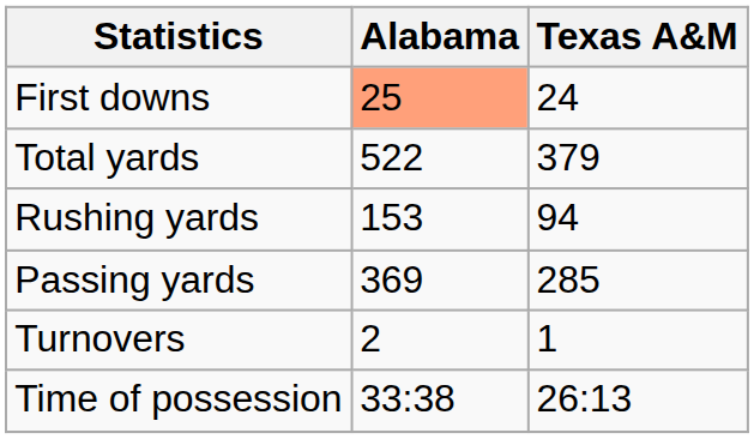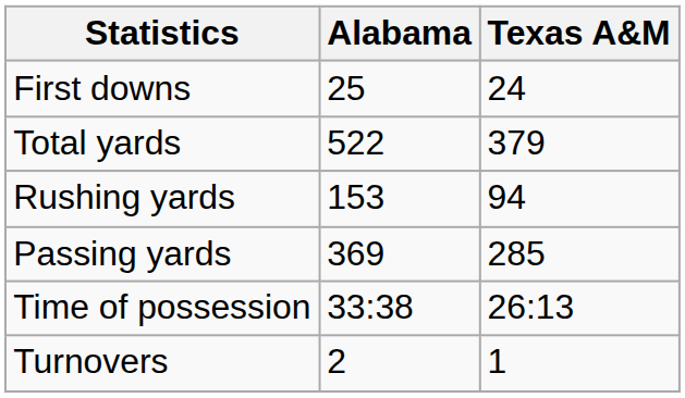First downs | Alabama: lightsalmon background -> no background
rows swapped: Turnovers <-> Time of possession
